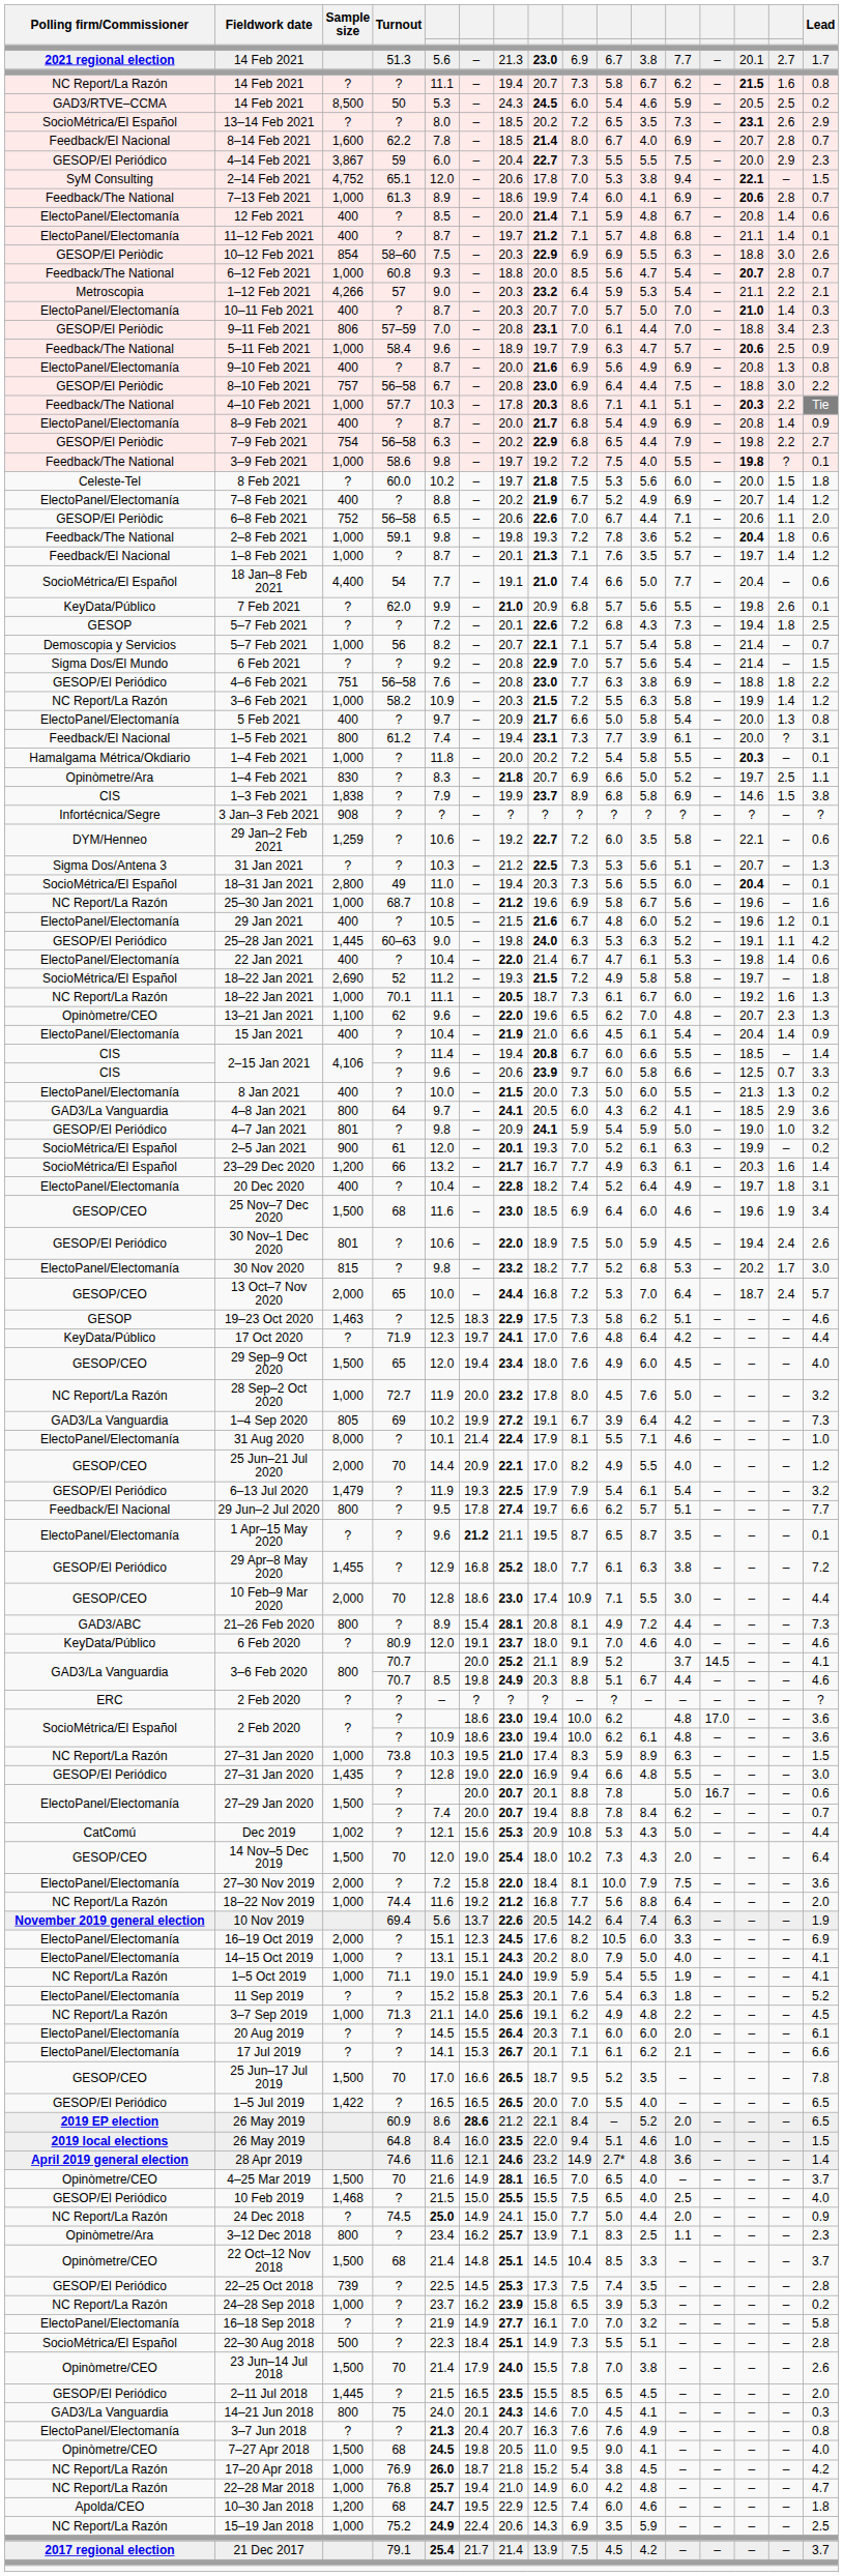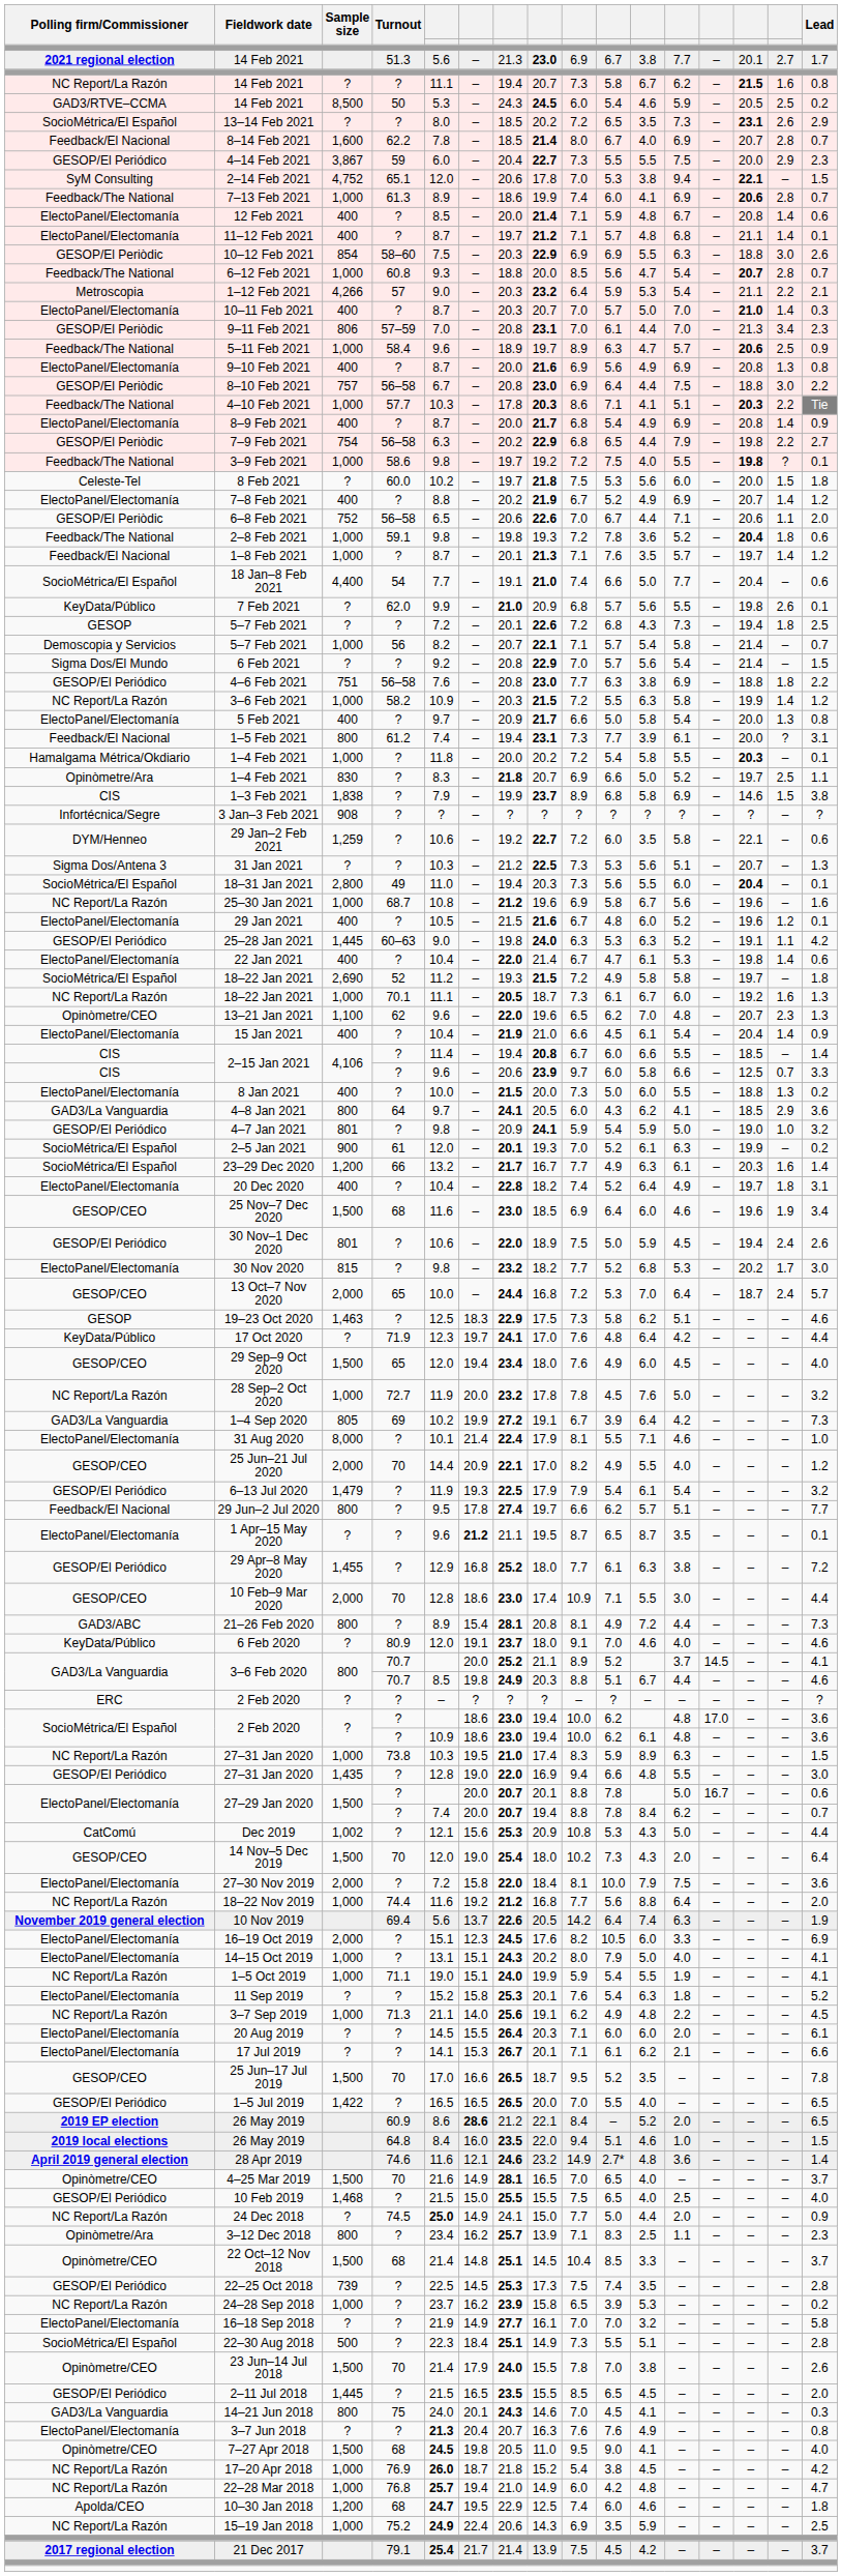9–11 Feb 2021 | column 14: 18.8 -> 21.3
5–11 Feb 2021 | column 9: 7.9 -> 8.9
8 Jan 2021 | column 14: 21.3 -> 18.8
28 Sep–2 Oct 2020 | column 9: 8.0 -> 7.8
